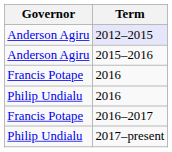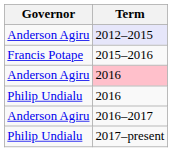row 3 | Governor: Anderson Agiru -> Francis Potape
row 4 | Governor: Francis Potape -> Anderson Agiru
row 4 | Term: no background -> pink background
row 6 | Governor: Francis Potape -> Anderson Agiru
